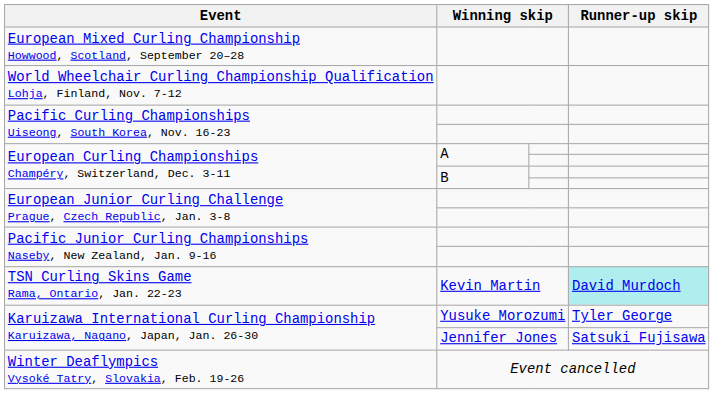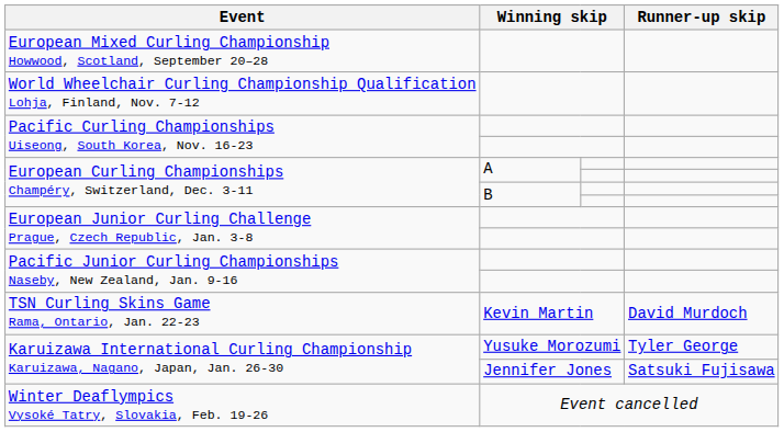TSN Curling Skins Game Rama, Ontario, Jan. 22-23 | Runner-up skip: paleturquoise background -> no background
